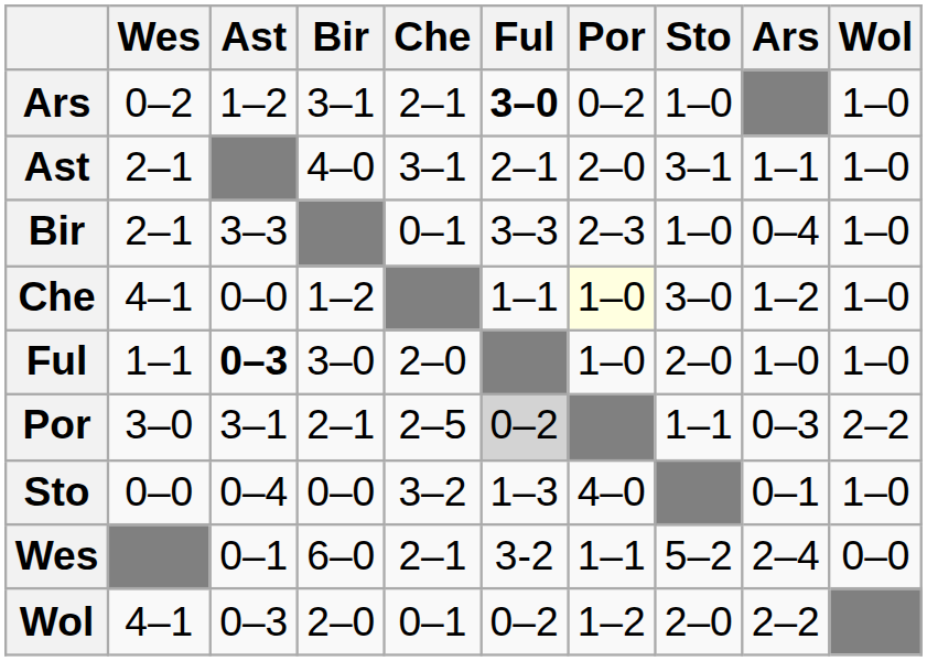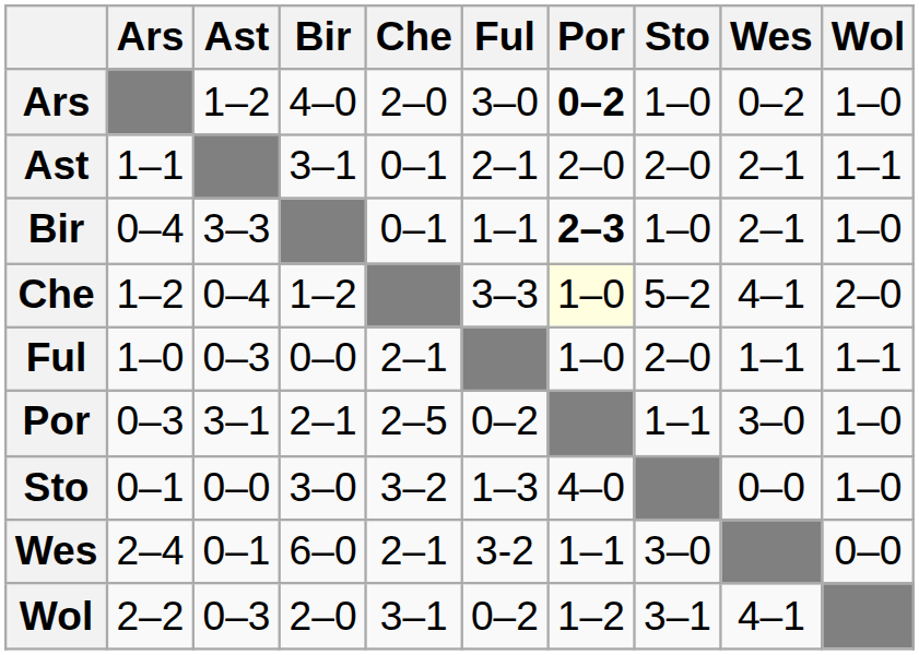columns swapped: Ars <-> Wes
row 2 | Bir: 3–1 -> 4–0
row 2 | Che: 2–1 -> 2–0
row 2 | Ful: bold -> normal
row 2 | Por: normal -> bold
row 3 | Bir: 4–0 -> 3–1
row 3 | Che: 3–1 -> 0–1
row 3 | Sto: 3–1 -> 2–0
row 3 | Wol: 1–0 -> 1–1
row 4 | Ful: 3–3 -> 1–1
row 4 | Por: normal -> bold
row 5 | Ast: 0–0 -> 0–4
row 5 | Ful: 1–1 -> 3–3
row 5 | Sto: 3–0 -> 5–2
row 5 | Wol: 1–0 -> 2–0
row 6 | Ast: bold -> normal
row 6 | Bir: 3–0 -> 0–0
row 6 | Che: 2–0 -> 2–1
row 6 | Wol: 1–0 -> 1–1
row 7 | Ful: lightgrey background -> no background
row 7 | Wol: 2–2 -> 1–0
row 8 | Ast: 0–4 -> 0–0
row 8 | Bir: 0–0 -> 3–0
row 9 | Sto: 5–2 -> 3–0
row 10 | Che: 0–1 -> 3–1
row 10 | Sto: 2–0 -> 3–1
